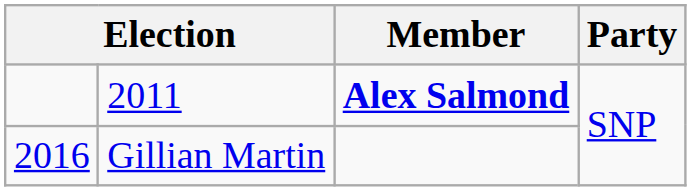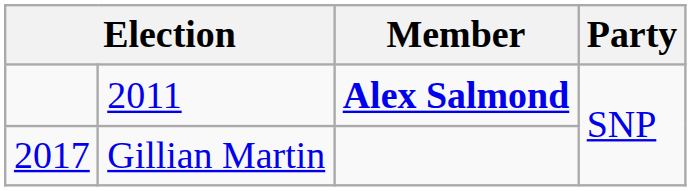Gillian Martin | column 1: 2016 -> 2017
